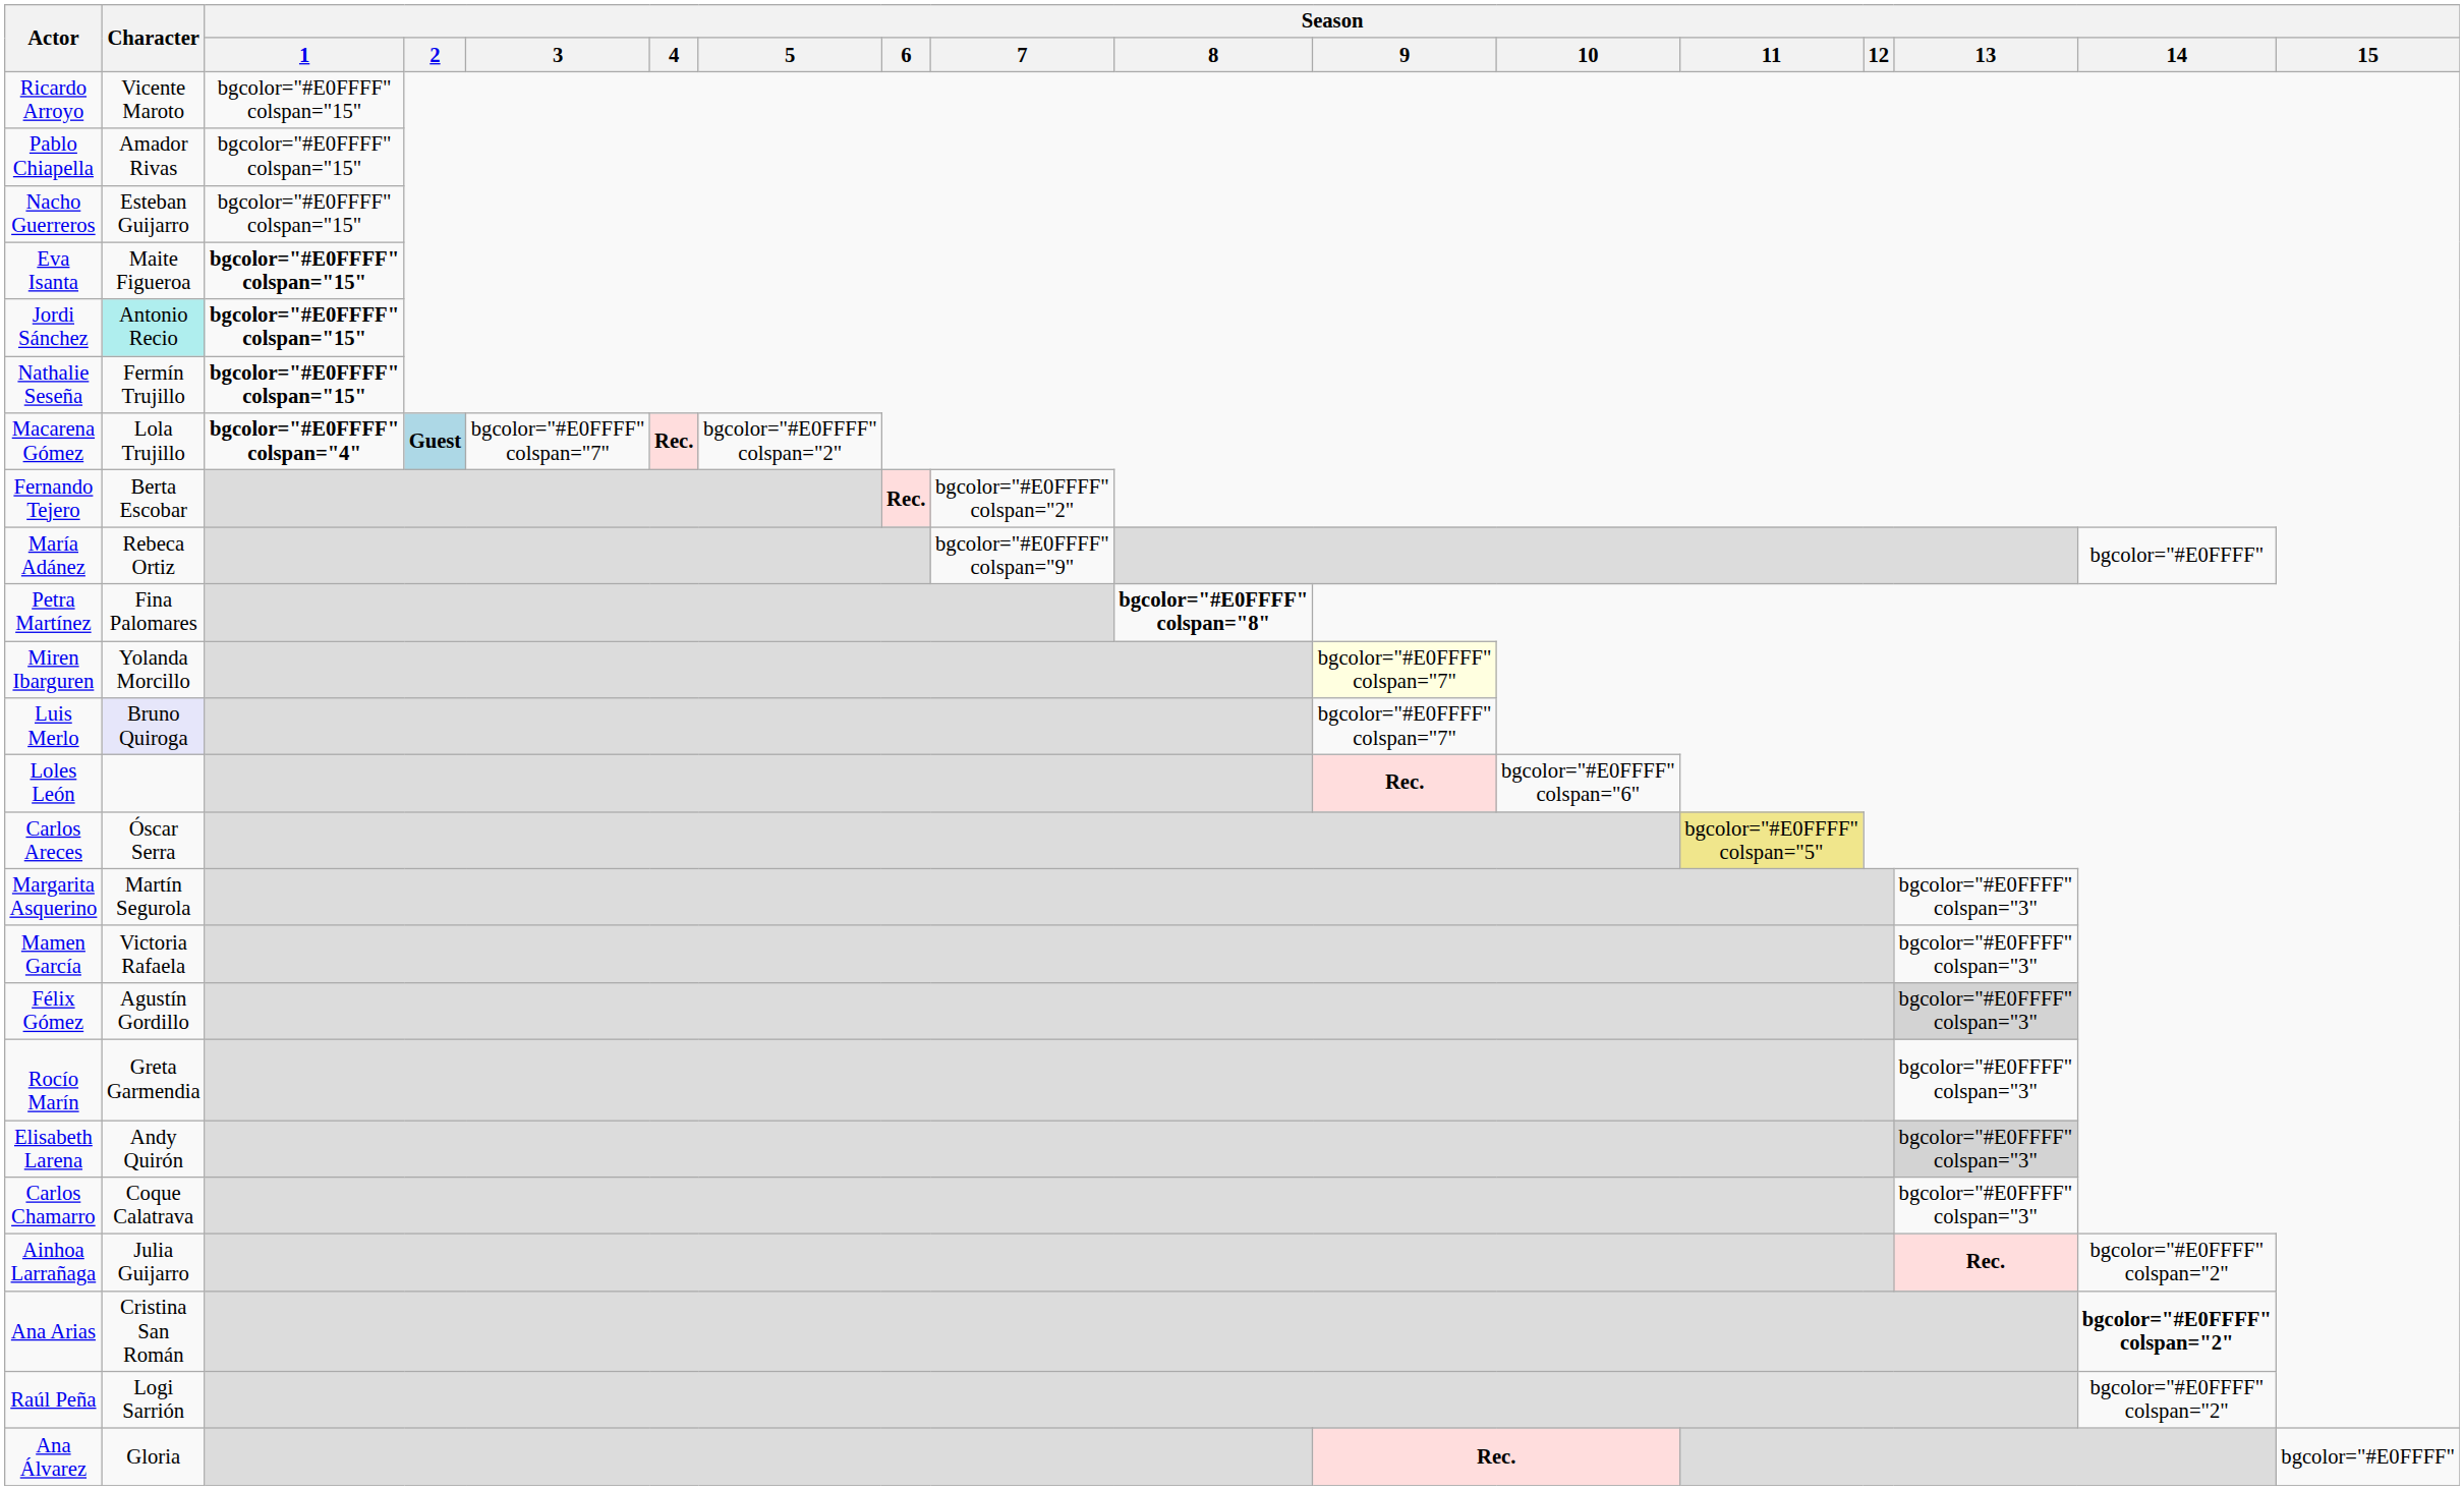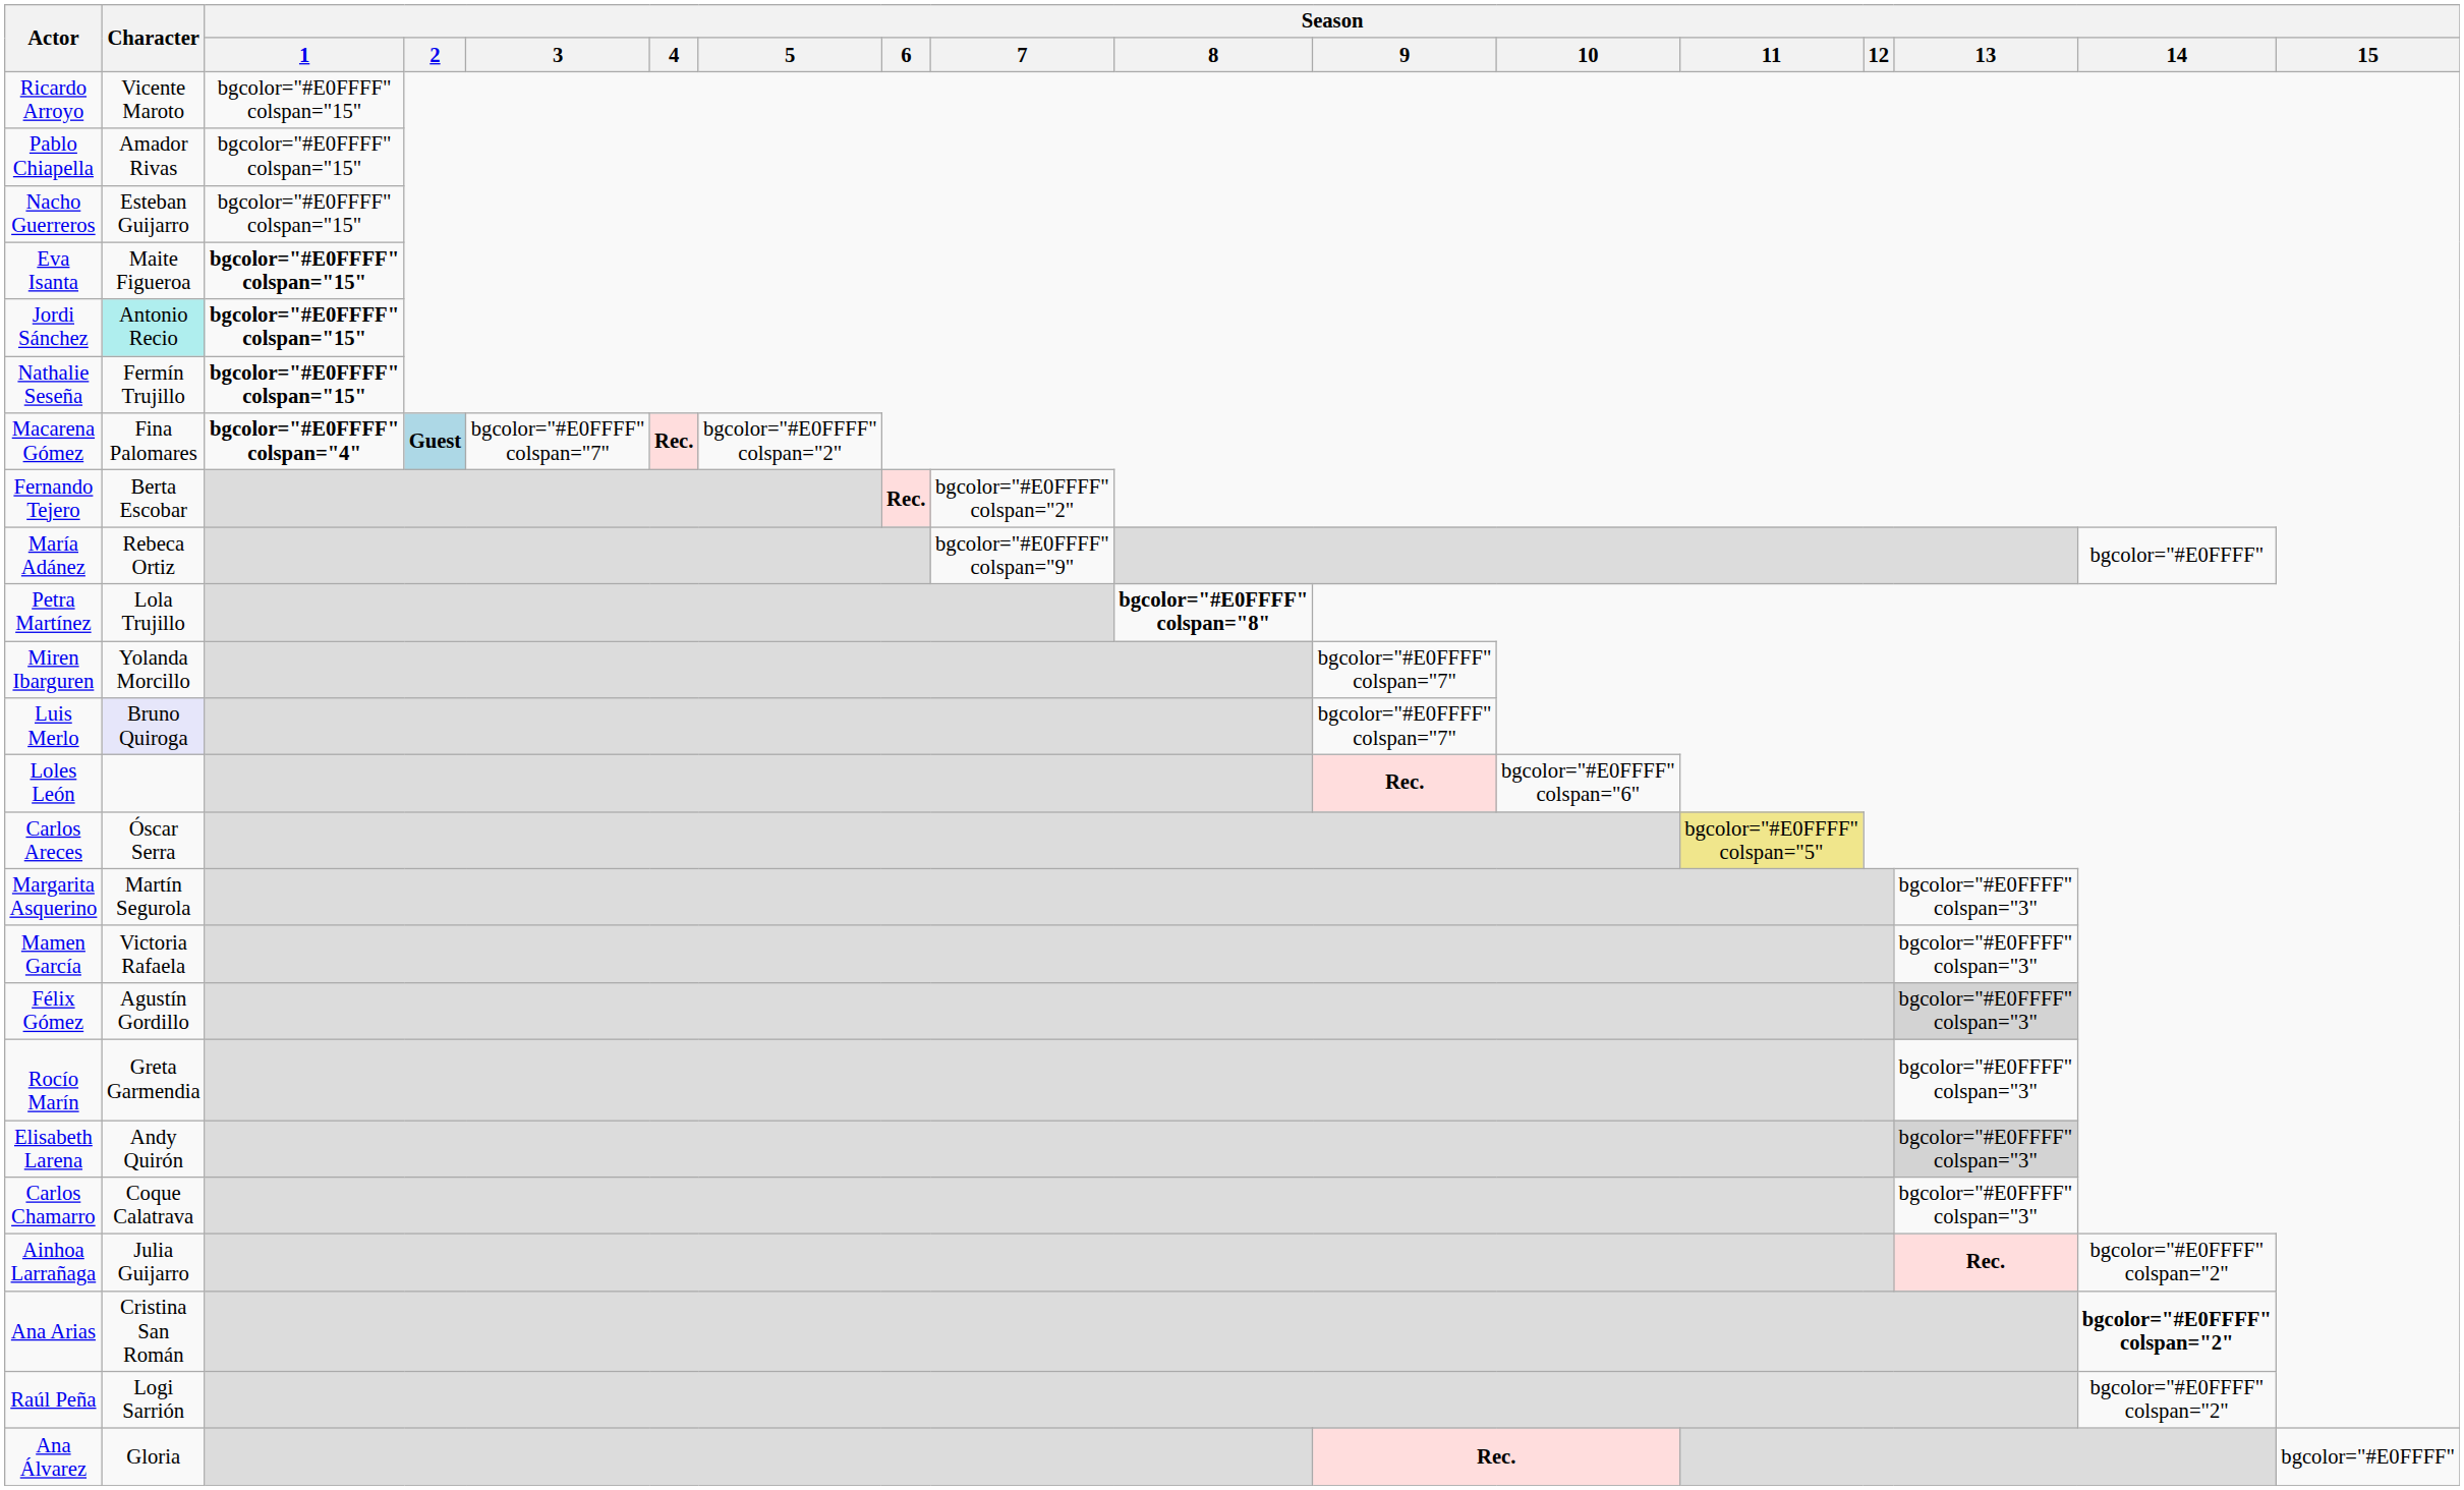Macarena Gómez | Character: Lola Trujillo -> Fina Palomares
Petra Martínez | Character: Fina Palomares -> Lola Trujillo
Miren Ibarguren | Season / 9: lightyellow background -> no background
